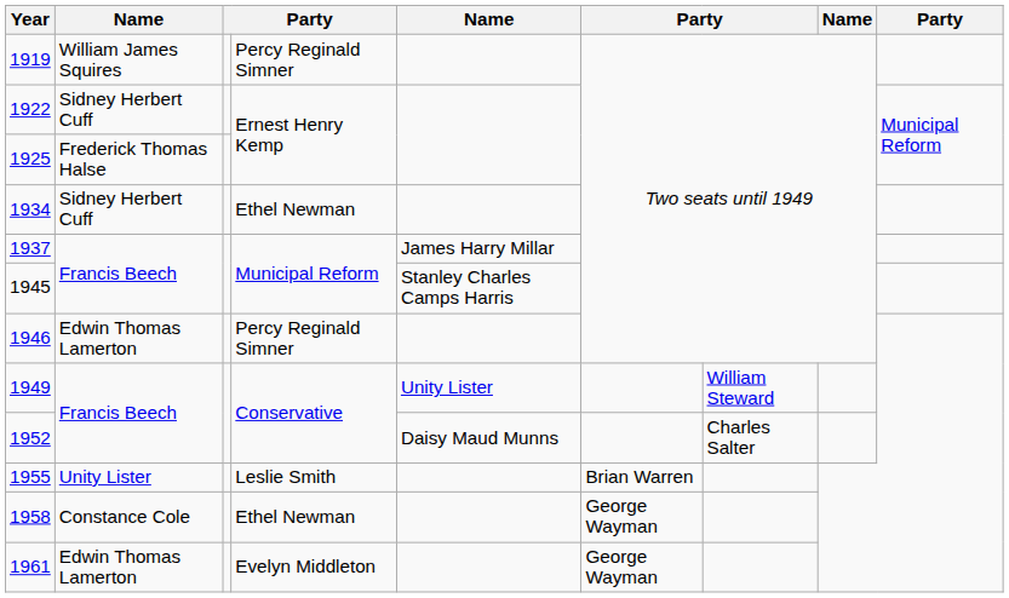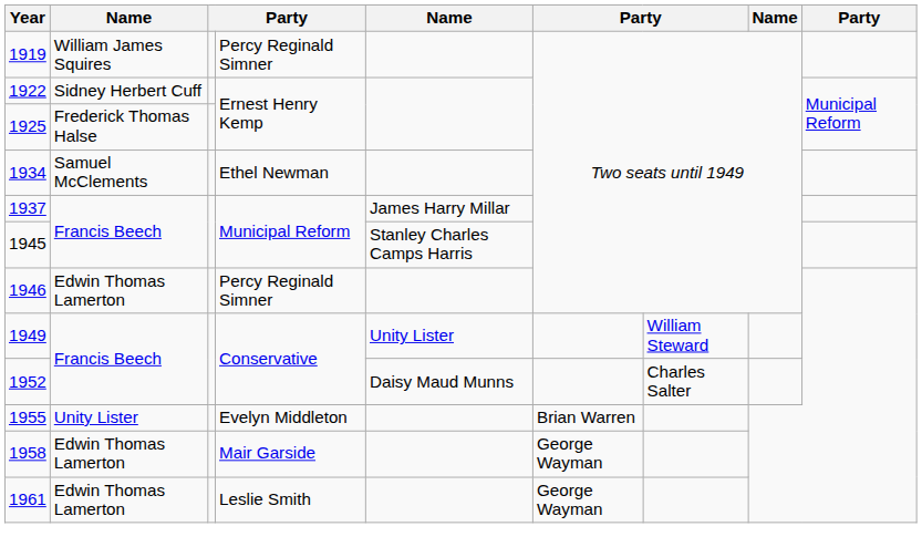1934 | column 2: Sidney Herbert Cuff -> Samuel McClements
1955 | column 4: Leslie Smith -> Evelyn Middleton
1958 | column 2: Constance Cole -> Edwin Thomas Lamerton
1958 | column 4: Ethel Newman -> Mair Garside
1961 | column 4: Evelyn Middleton -> Leslie Smith
